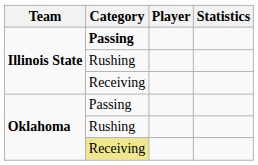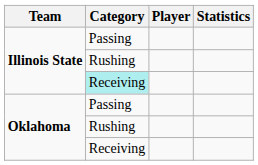Illinois State / Passing | Category: bold -> normal
Illinois State / Receiving | Category: no background -> paleturquoise background
Oklahoma / Receiving | Category: khaki background -> no background
